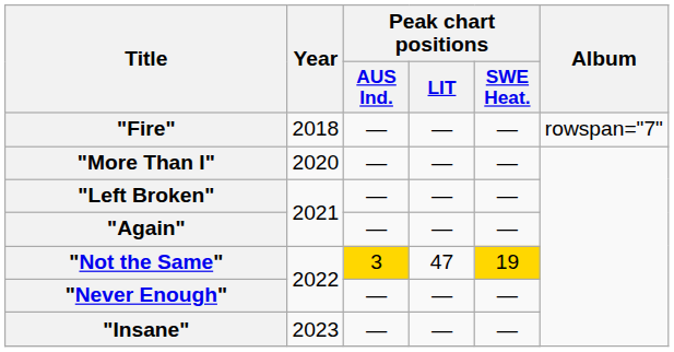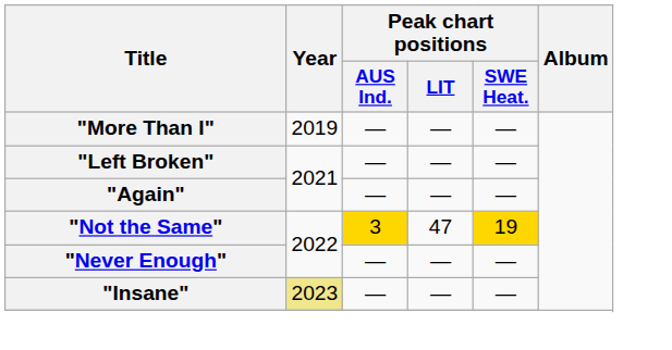- row: "Fire" | 2018 | — | — | — | rowspan="7"
"More Than I" | Year: 2020 -> 2019
"Insane" | Year: no background -> khaki background
